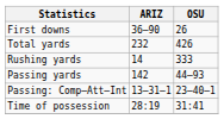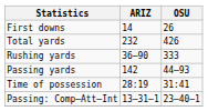First downs | ARIZ: 36–90 -> 14
Rushing yards | ARIZ: 14 -> 36–90
rows swapped: Passing: Comp–Att–Int <-> Time of possession
